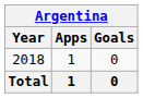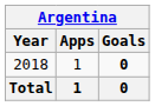2018 | Goals: normal -> bold
